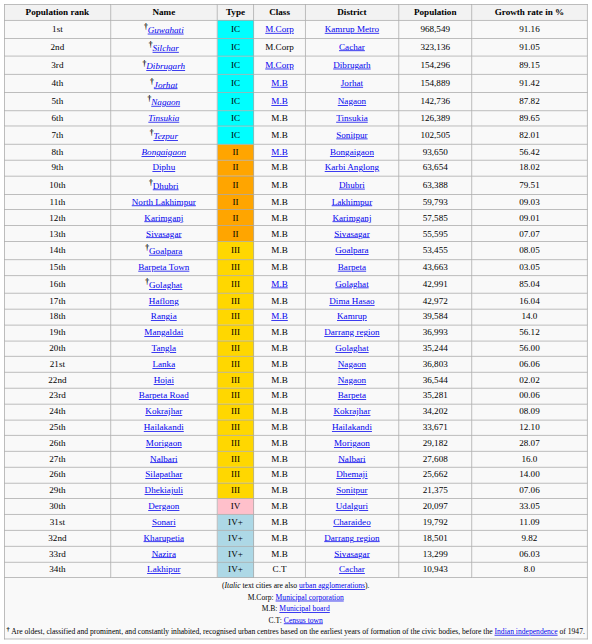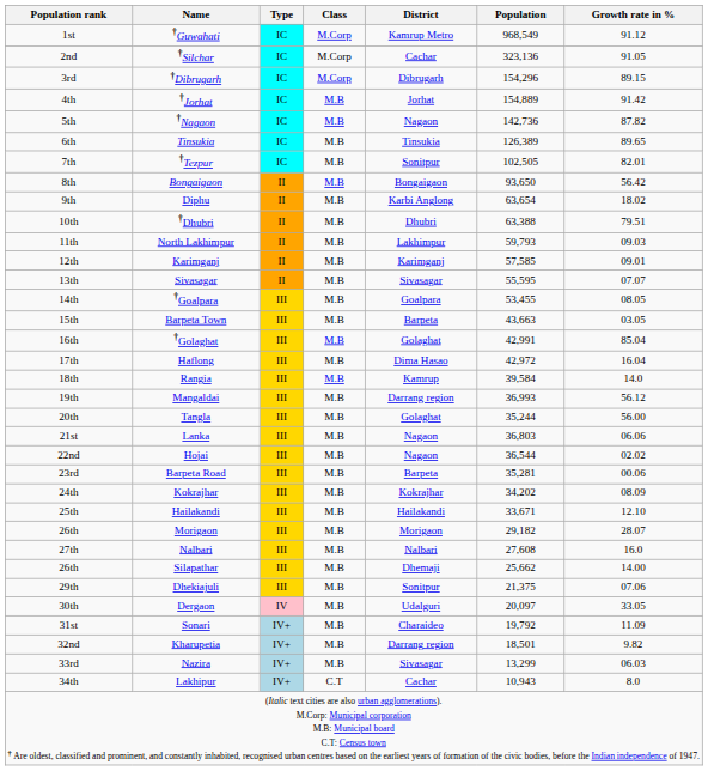†Guwahati | Growth rate in %: 91.16 -> 91.12
